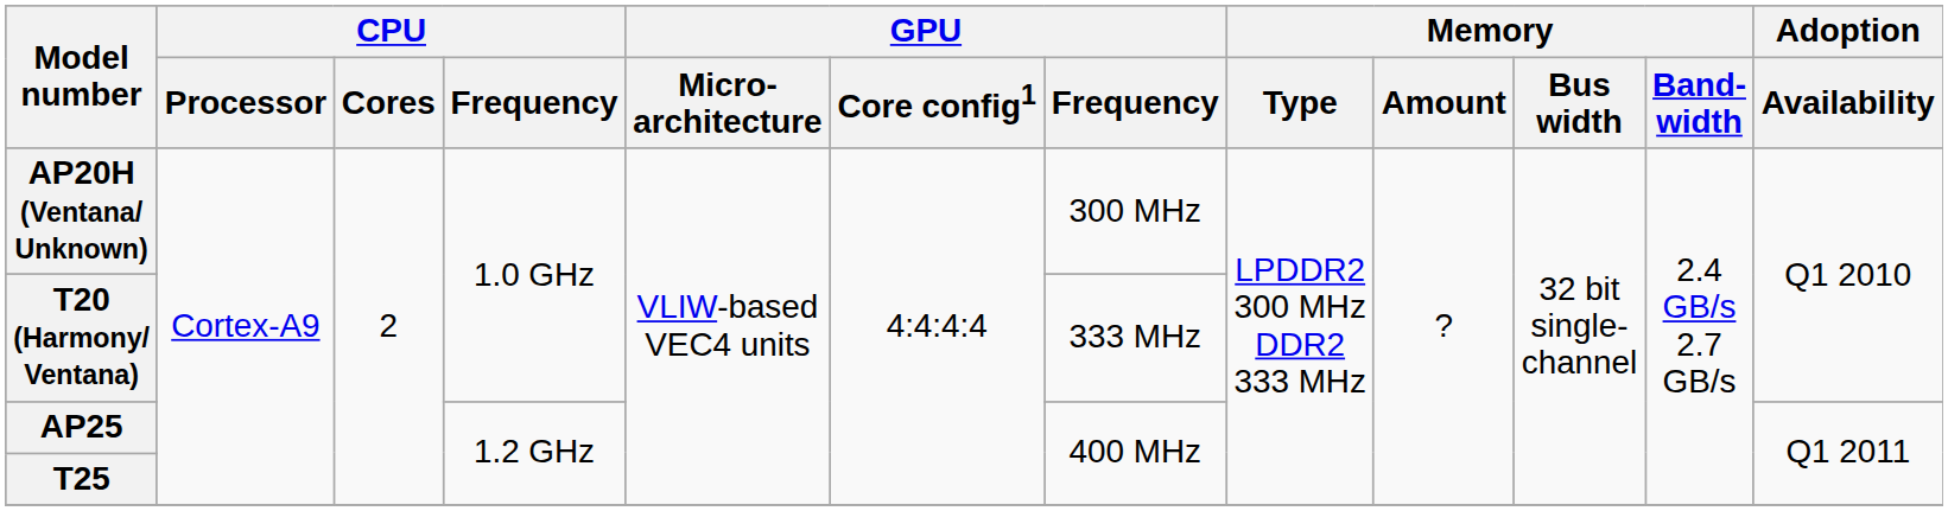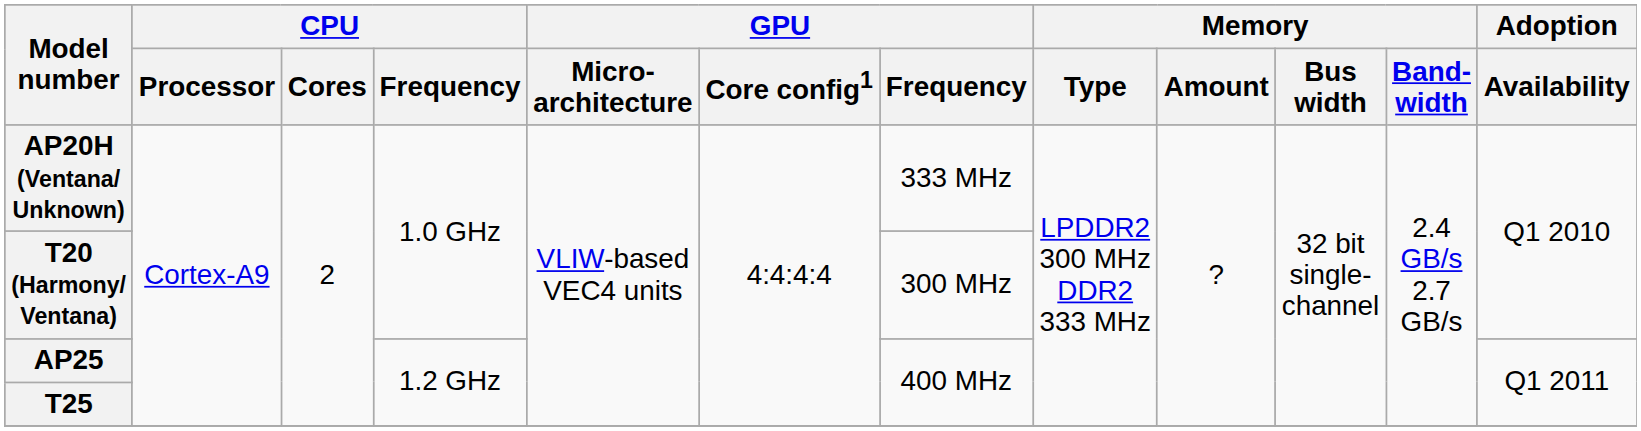AP20H (Ventana/ Unknown) | GPU / Frequency: 300 MHz -> 333 MHz
T20 (Harmony/ Ventana) | GPU / Frequency: 333 MHz -> 300 MHz
